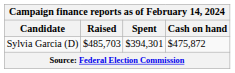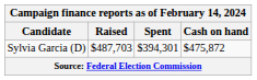Sylvia Garcia (D) | Raised: $485,703 -> $487,703
